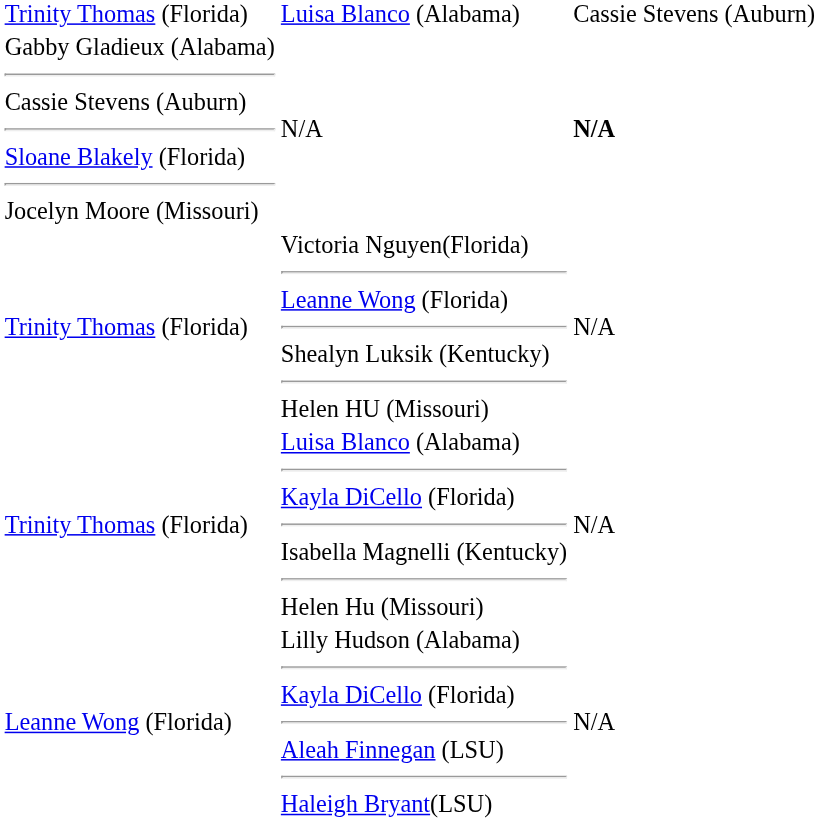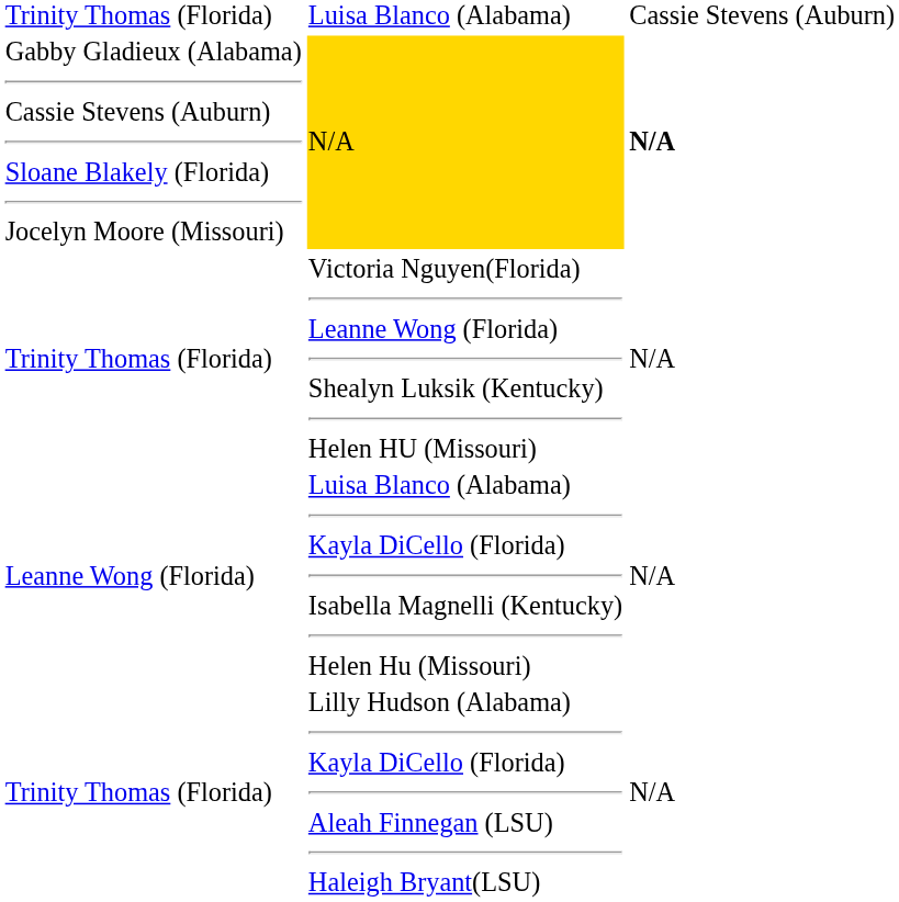row 2 | column 2: no background -> gold background
row 4 | column 1: Trinity Thomas (Florida) -> Leanne Wong (Florida)
row 5 | column 1: Leanne Wong (Florida) -> Trinity Thomas (Florida)
